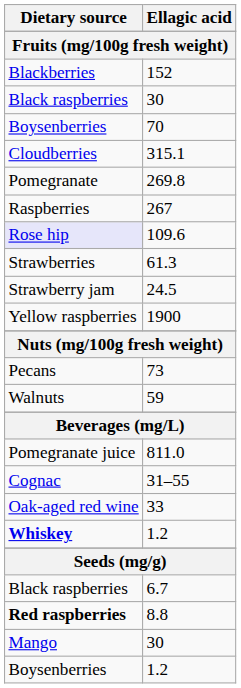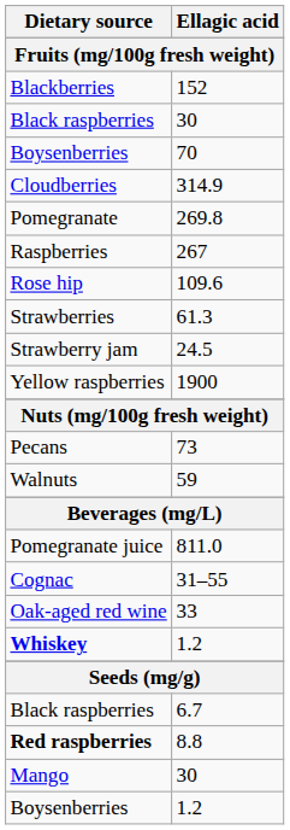row 6 | Ellagic acid: 315.1 -> 314.9
row 9 | Dietary source: lavender background -> no background
